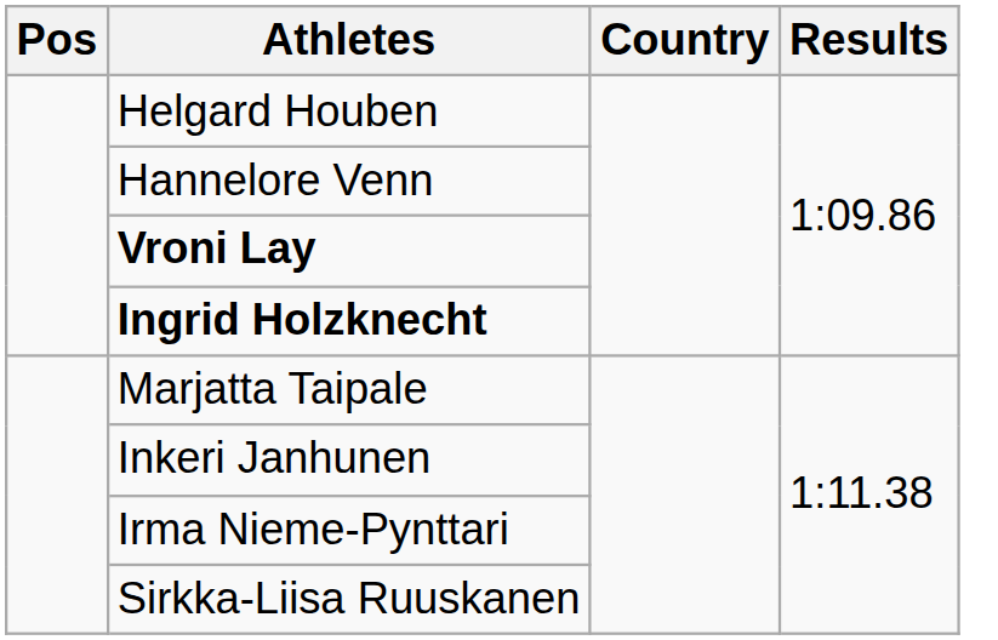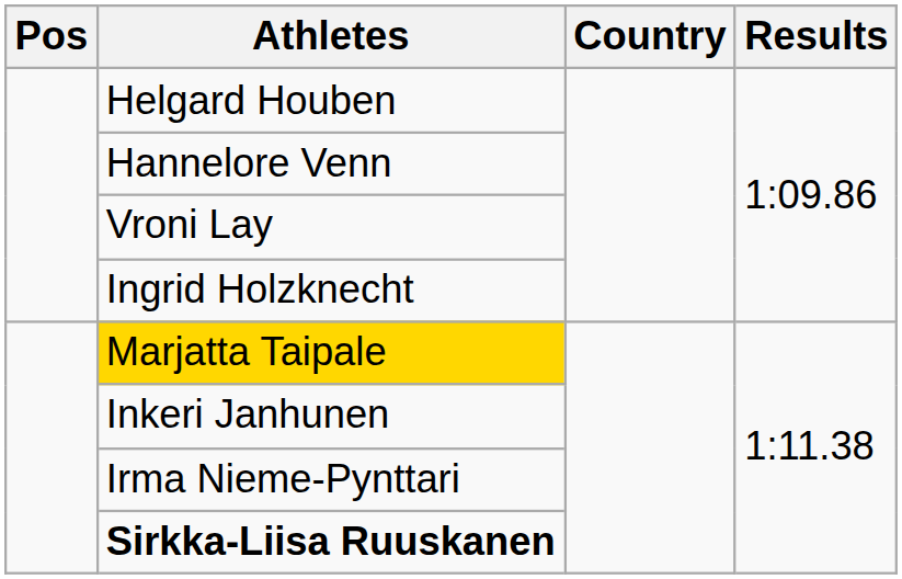Vroni Lay | Athletes: bold -> normal
Ingrid Holzknecht | Athletes: bold -> normal
Marjatta Taipale | Athletes: no background -> gold background
Sirkka-Liisa Ruuskanen | Athletes: normal -> bold
